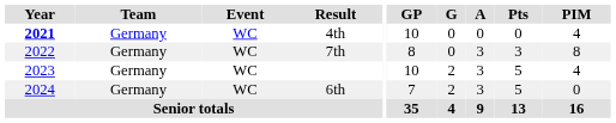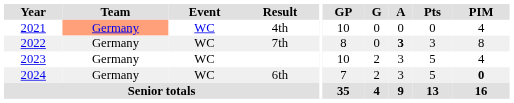4th | Year: bold -> normal
4th | Team: no background -> lightsalmon background
7th | A: normal -> bold
6th | PIM: normal -> bold
